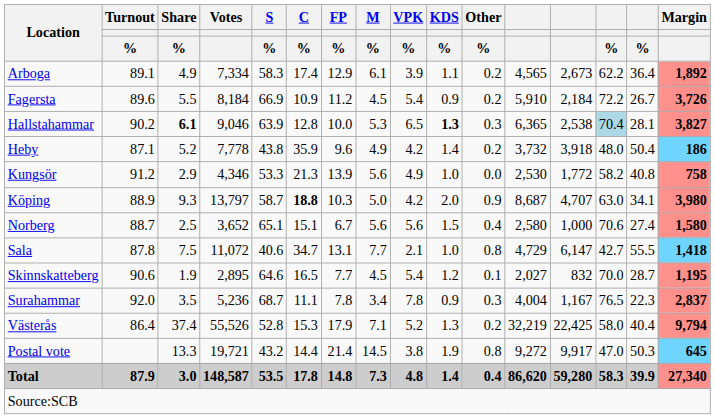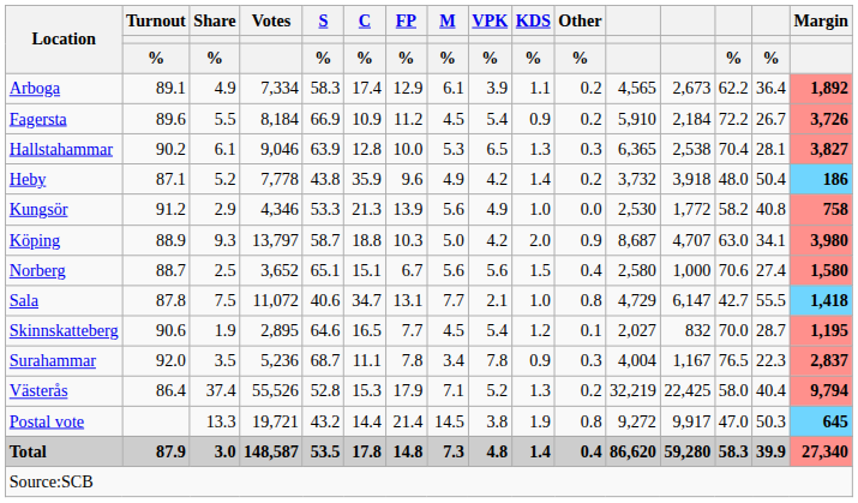Hallstahammar | Share / %: bold -> normal
Hallstahammar | KDS / %: bold -> normal
Hallstahammar | column 14: lightblue background -> no background
Köping | C / %: bold -> normal
